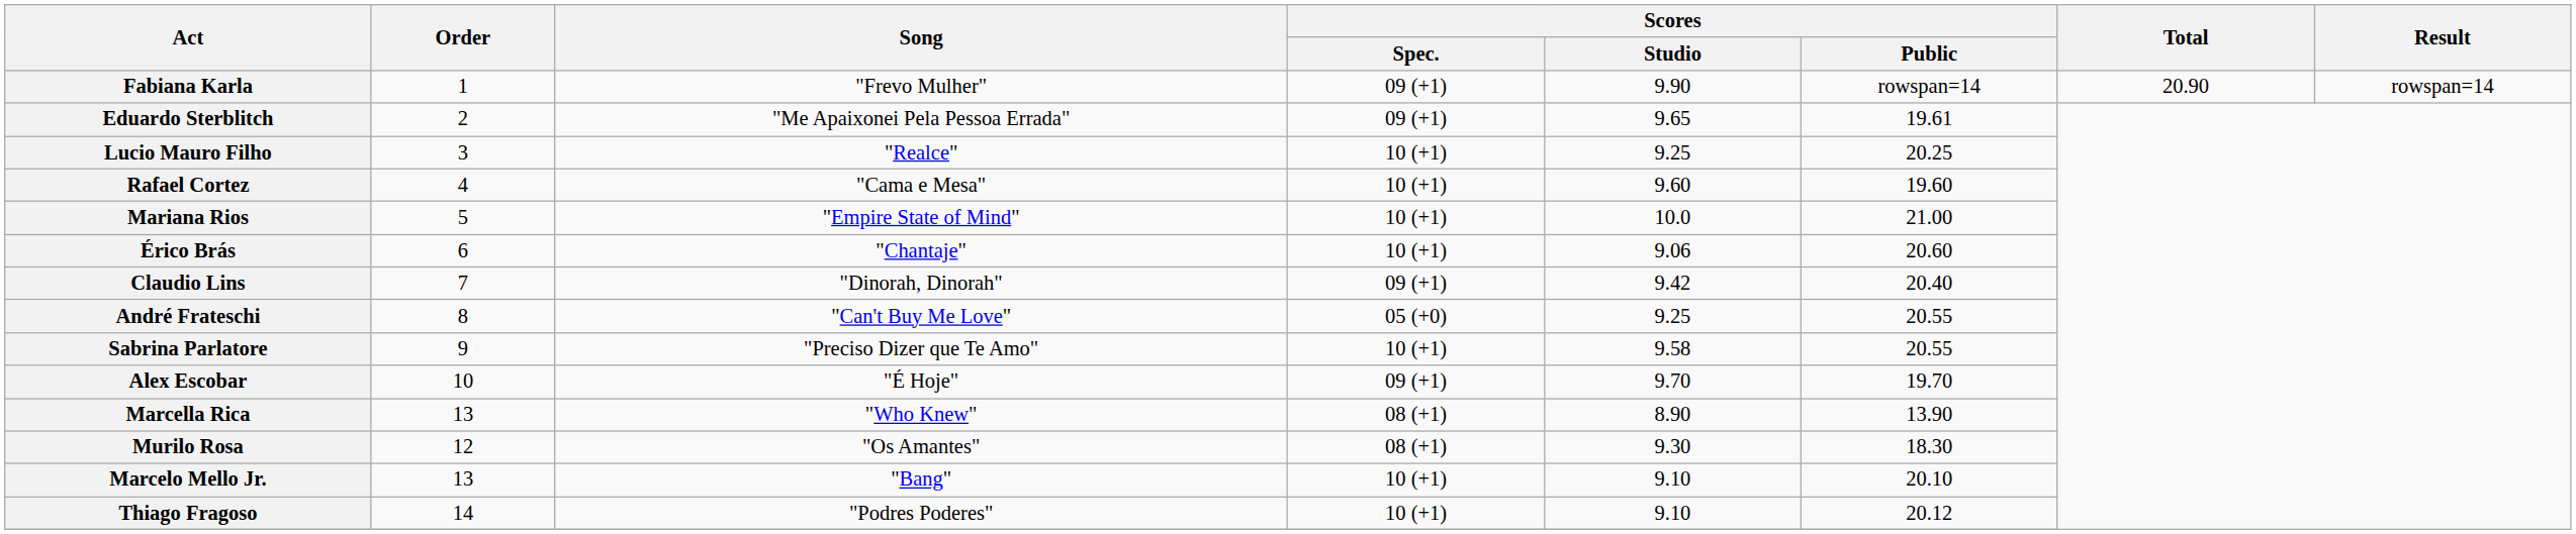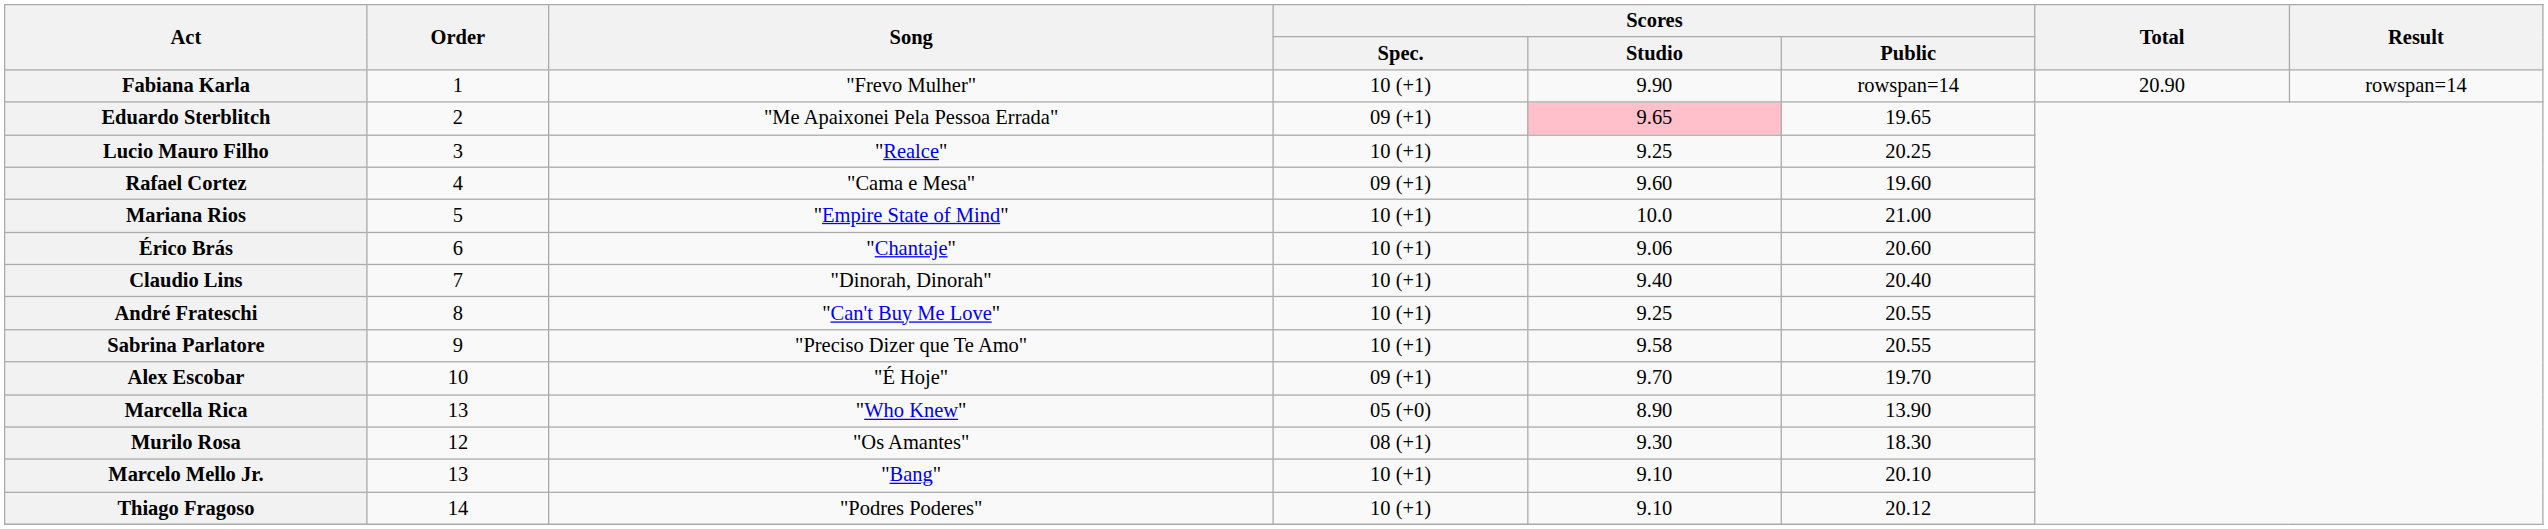Fabiana Karla | Scores / Spec.: 09 (+1) -> 10 (+1)
Eduardo Sterblitch | Scores / Studio: no background -> pink background
Eduardo Sterblitch | Scores / Public: 19.61 -> 19.65
Rafael Cortez | Scores / Spec.: 10 (+1) -> 09 (+1)
Claudio Lins | Scores / Spec.: 09 (+1) -> 10 (+1)
Claudio Lins | Scores / Studio: 9.42 -> 9.40
André Frateschi | Scores / Spec.: 05 (+0) -> 10 (+1)
Marcella Rica | Scores / Spec.: 08 (+1) -> 05 (+0)
